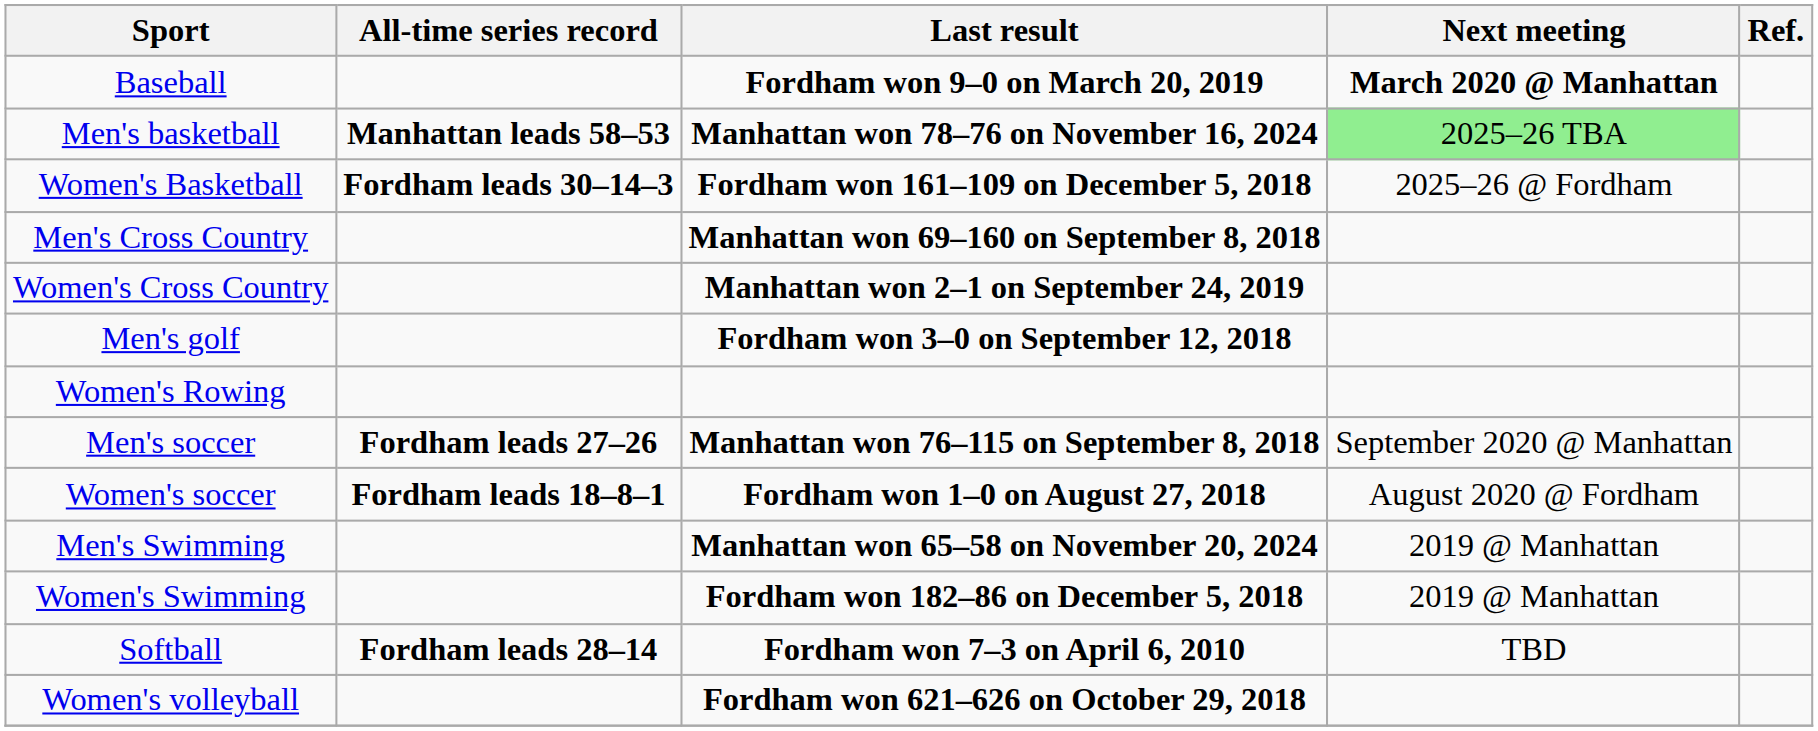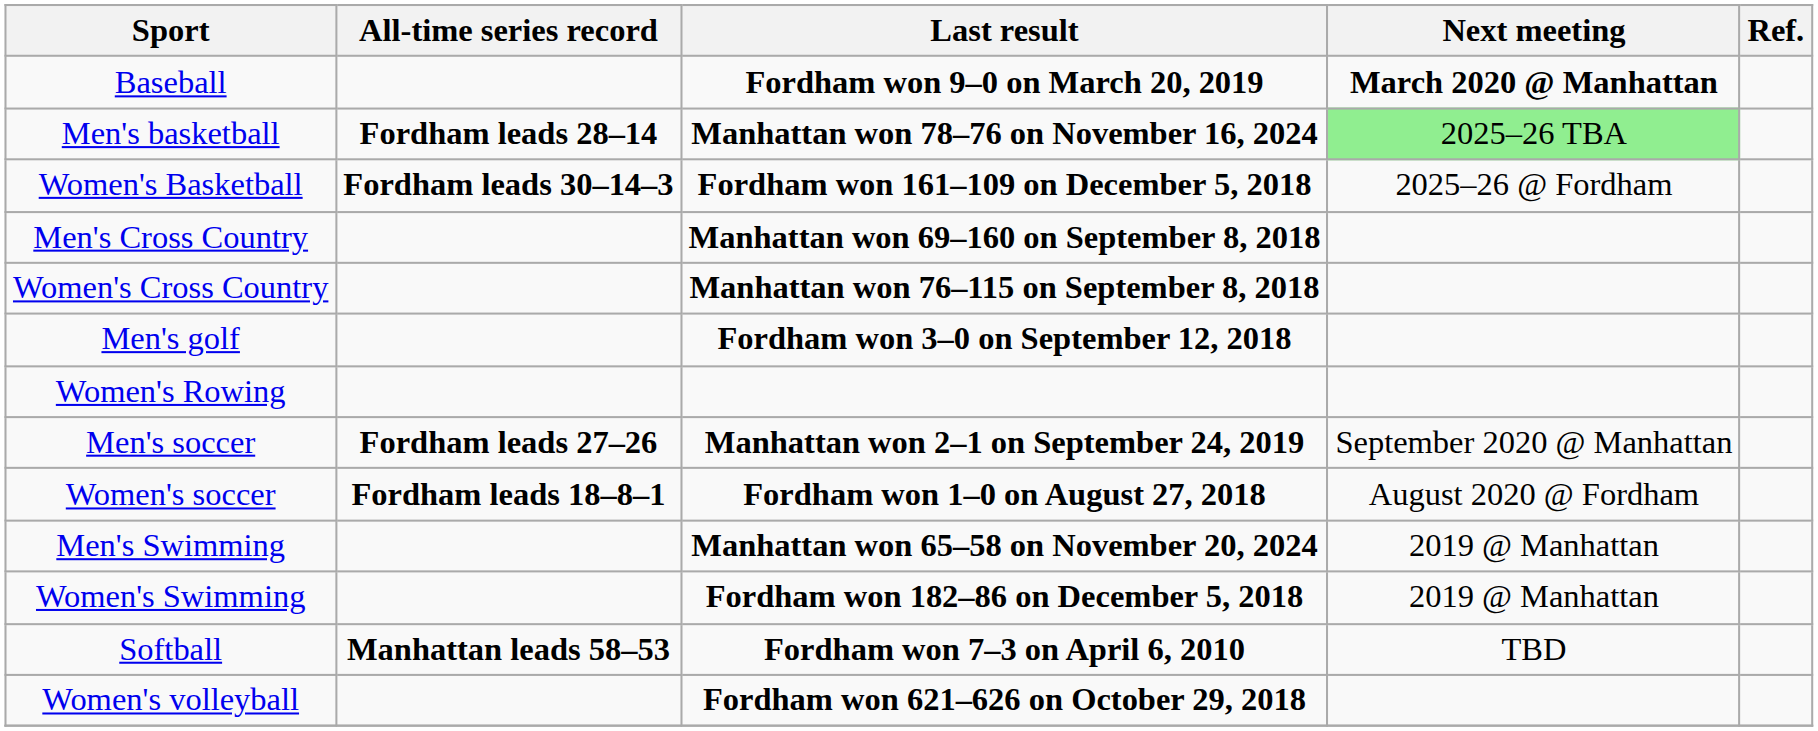Men's basketball | All-time series record: Manhattan leads 58–53 -> Fordham leads 28–14
Women's Cross Country | Last result: Manhattan won 2–1 on September 24, 2019 -> Manhattan won 76–115 on September 8, 2018
Men's soccer | Last result: Manhattan won 76–115 on September 8, 2018 -> Manhattan won 2–1 on September 24, 2019
Softball | All-time series record: Fordham leads 28–14 -> Manhattan leads 58–53
